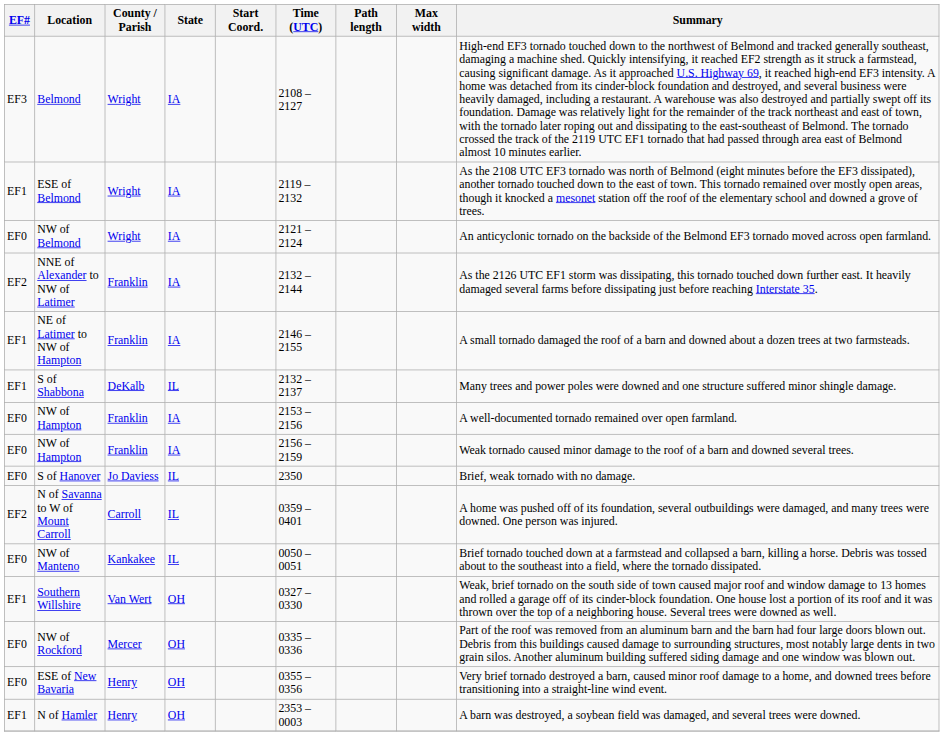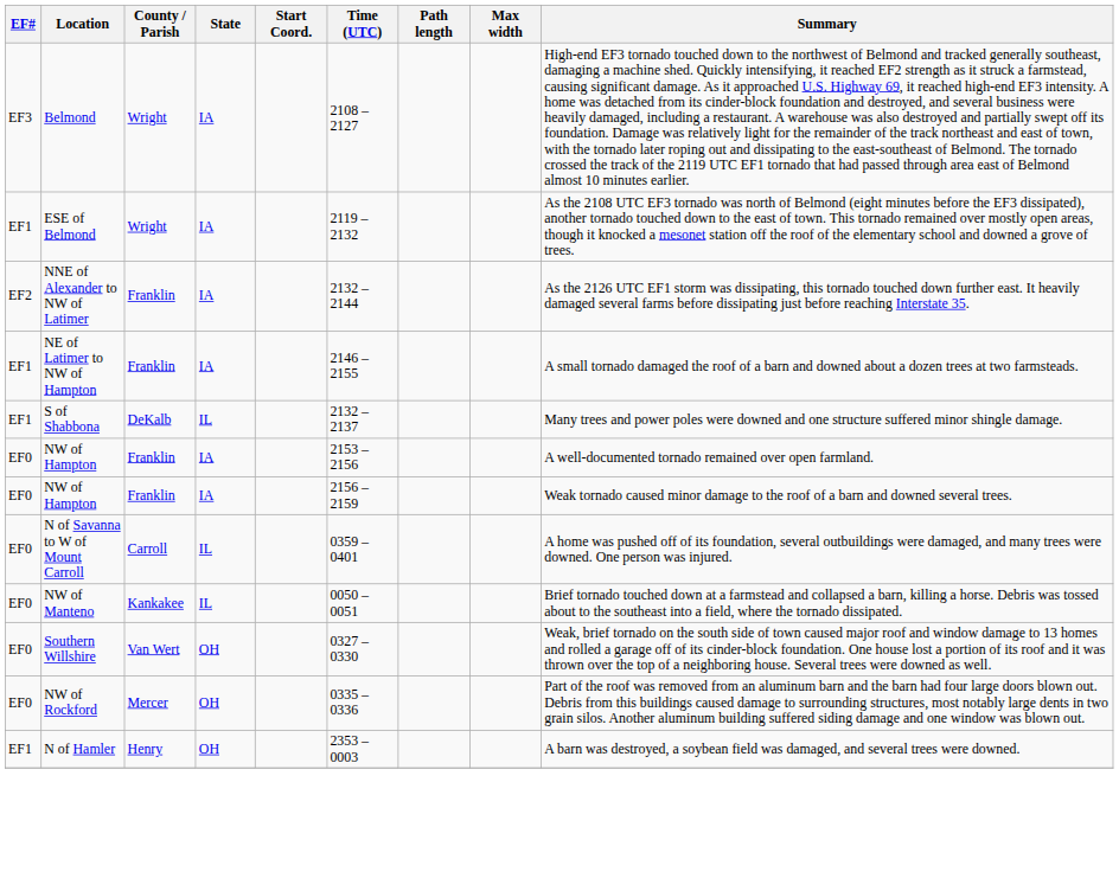- row: EF0 | NW of Belmond | Wright | IA | 2121 – 2124 | An anticyclonic tornado on the backside of the Belmond EF3 tornado moved across open farmland.
- row: EF0 | S of Hanover | Jo Daviess | IL | 2350 | Brief, weak tornado with no damage.
N of Savanna to W of Mount Carroll | EF#: EF2 -> EF0
Southern Willshire | EF#: EF1 -> EF0
- row: EF0 | ESE of New Bavaria | Henry | OH | 0355 – 0356 | Very brief tornado destroyed a barn, caused minor roof damage to a home, and downed trees before transitioning into a straight-line wind event.
